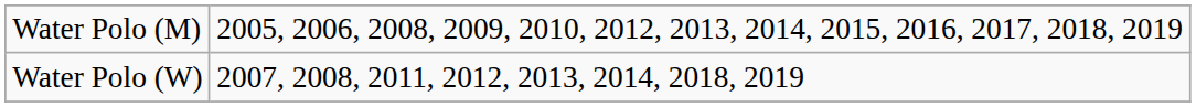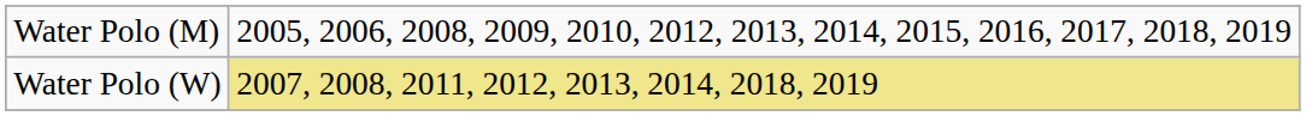Water Polo (W) | column 2: no background -> khaki background
